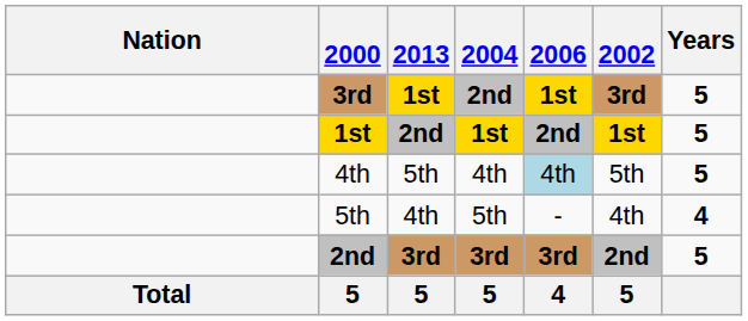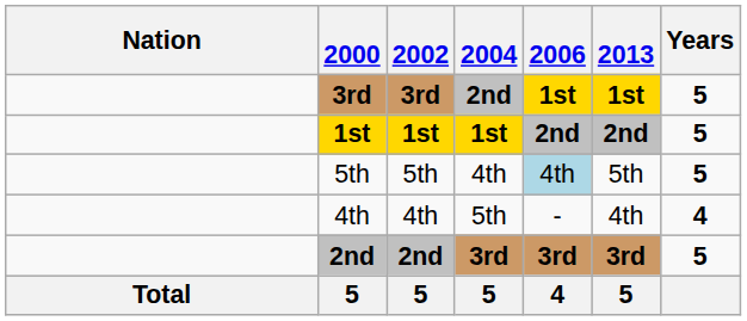columns swapped: 2002 <-> 2013
row 4 | 2000: 4th -> 5th
row 5 | 2000: 5th -> 4th
